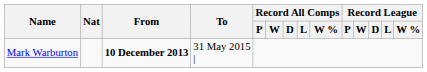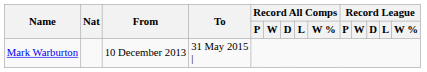Mark Warburton | From: bold -> normal
